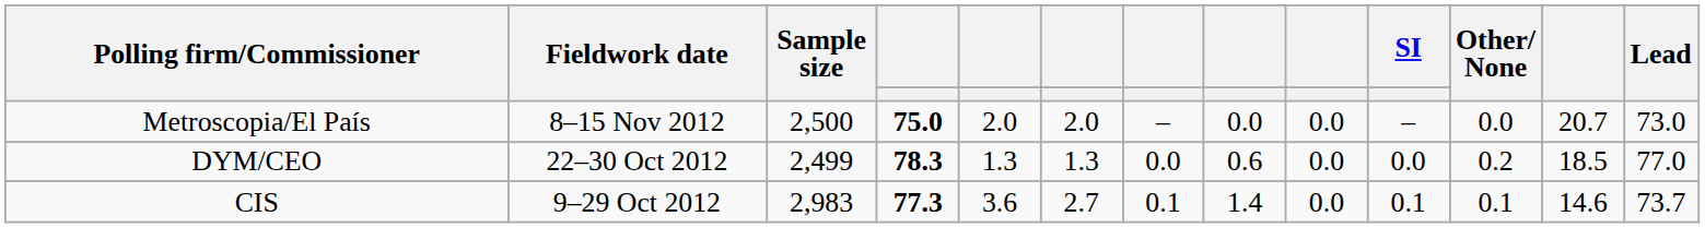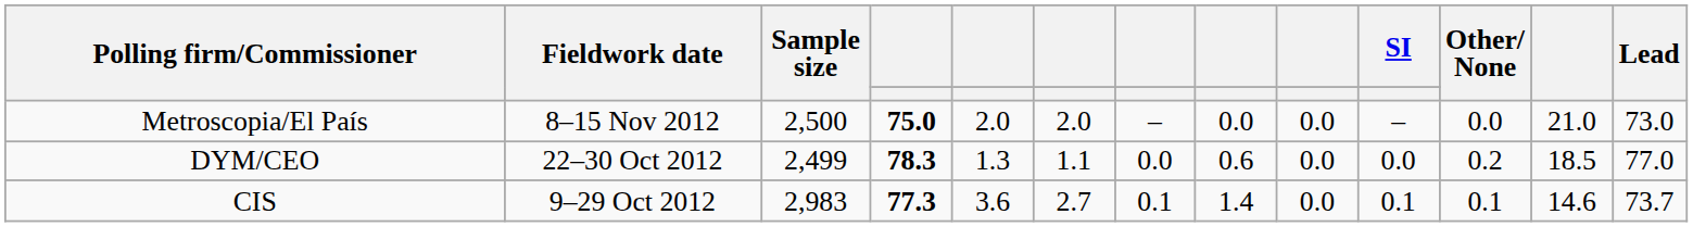Metroscopia/El País | column 12: 20.7 -> 21.0
DYM/CEO | column 6: 1.3 -> 1.1
